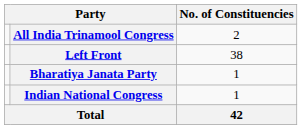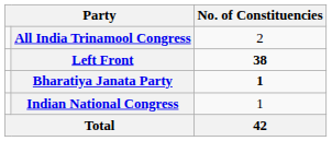Left Front | No. of Constituencies: normal -> bold
Bharatiya Janata Party | No. of Constituencies: normal -> bold
